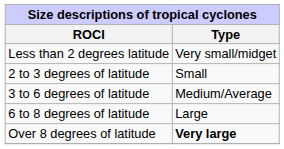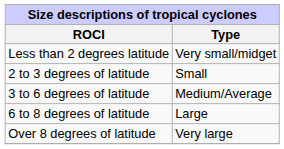Over 8 degrees of latitude | Type: bold -> normal
